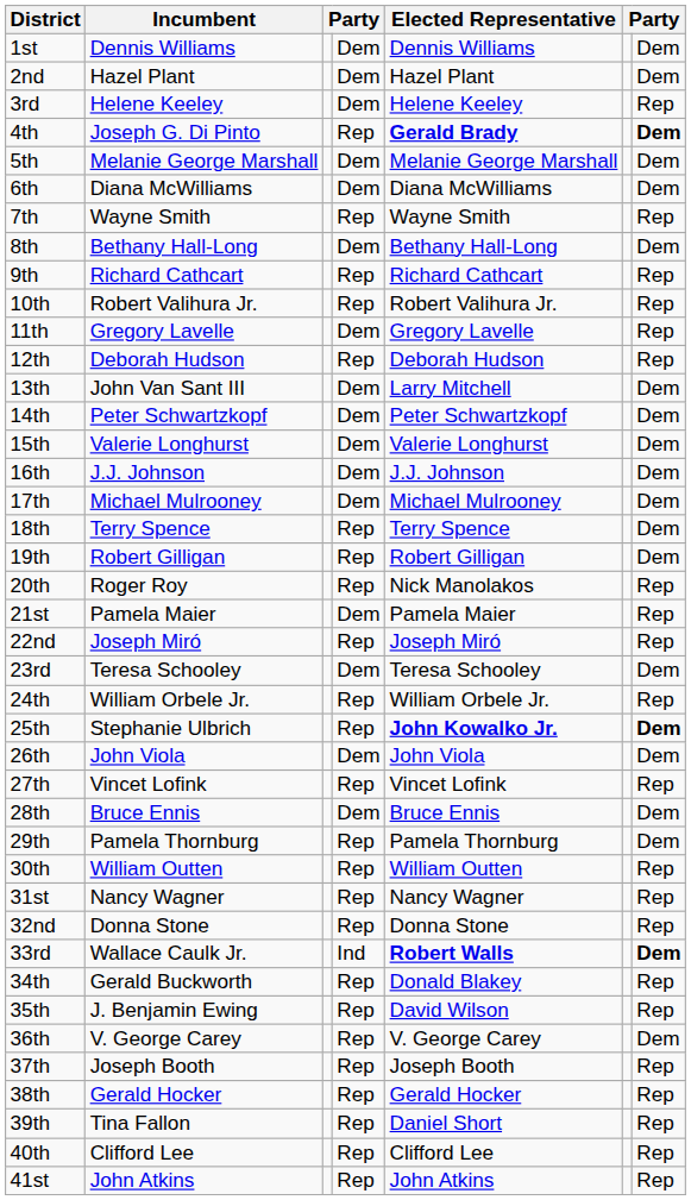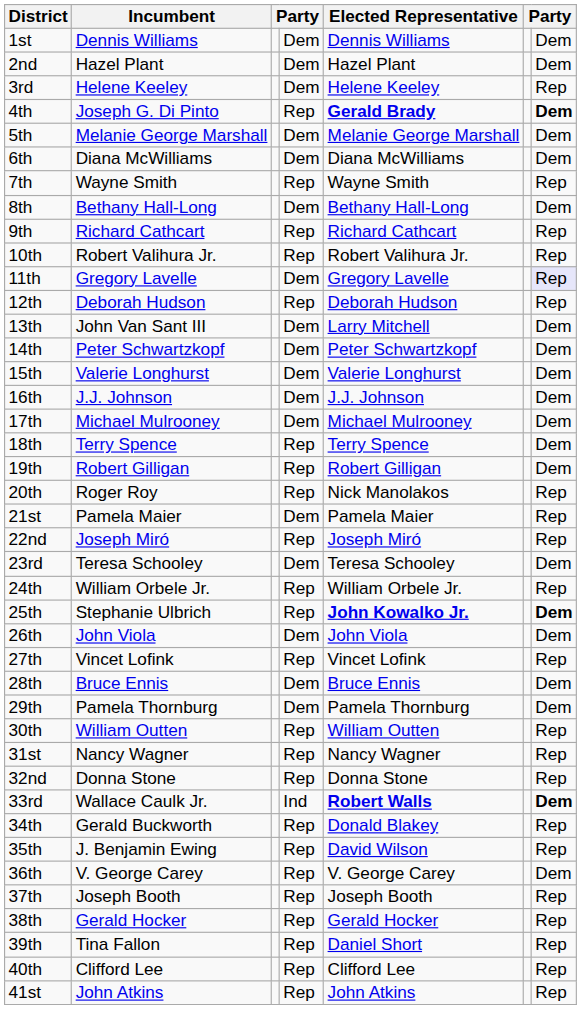11th | column 7: no background -> lavender background
29th | column 4: Rep -> Dem
